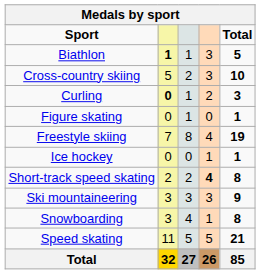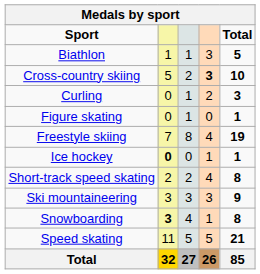Biathlon | column 2: bold -> normal
Cross-country skiing | column 4: normal -> bold
Curling | column 2: bold -> normal
Ice hockey | column 2: normal -> bold
Short-track speed skating | column 4: bold -> normal
Snowboarding | column 2: normal -> bold
